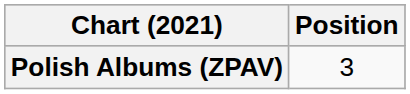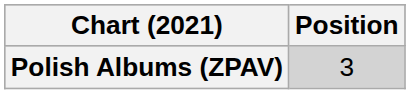Polish Albums (ZPAV) | Position: no background -> lightgrey background
